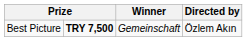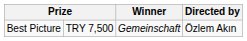Best Picture | column 2: bold -> normal
